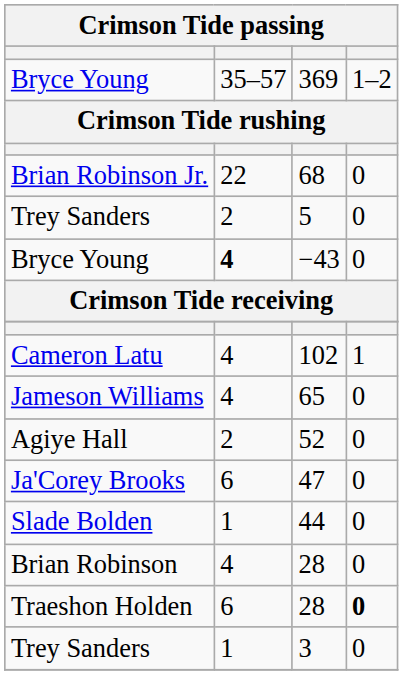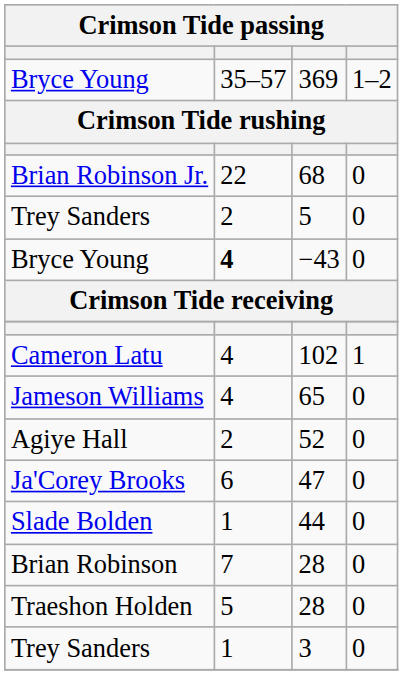Brian Robinson / 28 | column 2: 4 -> 7
Traeshon Holden / 28 | column 2: 6 -> 5
Traeshon Holden / 28 | column 4: bold -> normal
